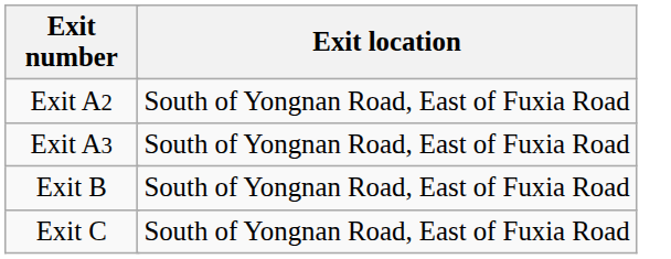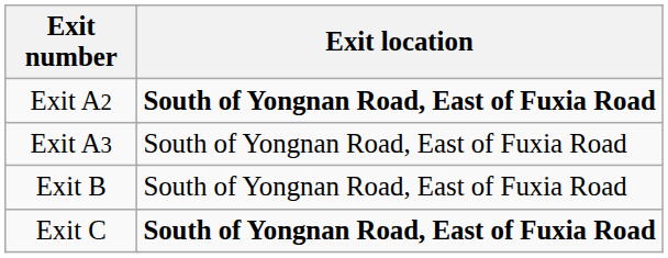Exit A2 | Exit location: normal -> bold
Exit C | Exit location: normal -> bold
